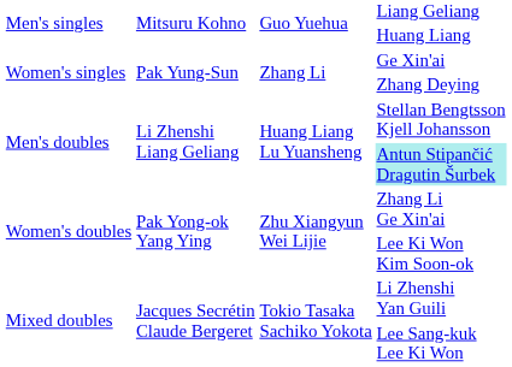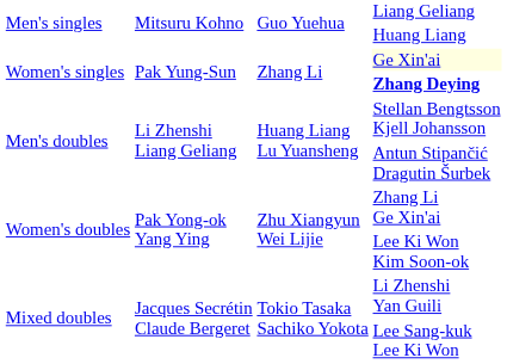Ge Xin'ai | column 4: no background -> lightyellow background
Zhang Deying | column 4: normal -> bold
Antun Stipančić Dragutin Šurbek | column 4: paleturquoise background -> no background
